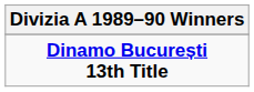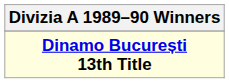row 2 | column 1: no background -> lightyellow background
